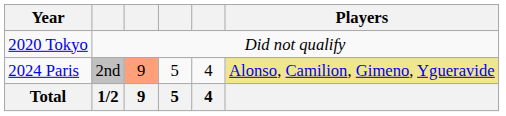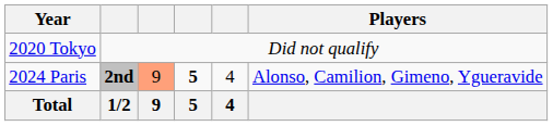2024 Paris | column 2: normal -> bold
2024 Paris | column 4: normal -> bold
2024 Paris | Players: khaki background -> no background
